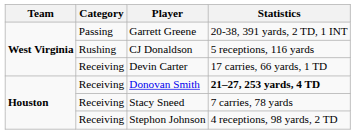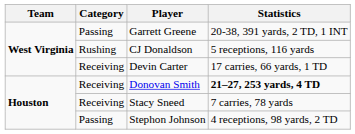Stephon Johnson | Category: Receiving -> Passing
